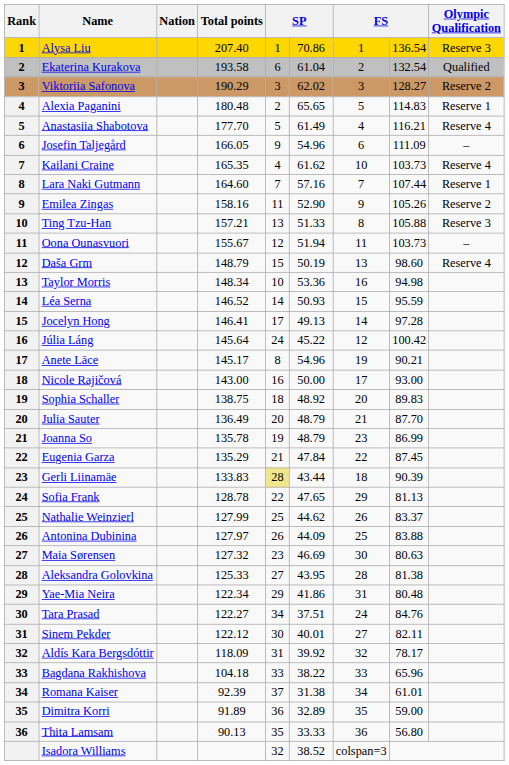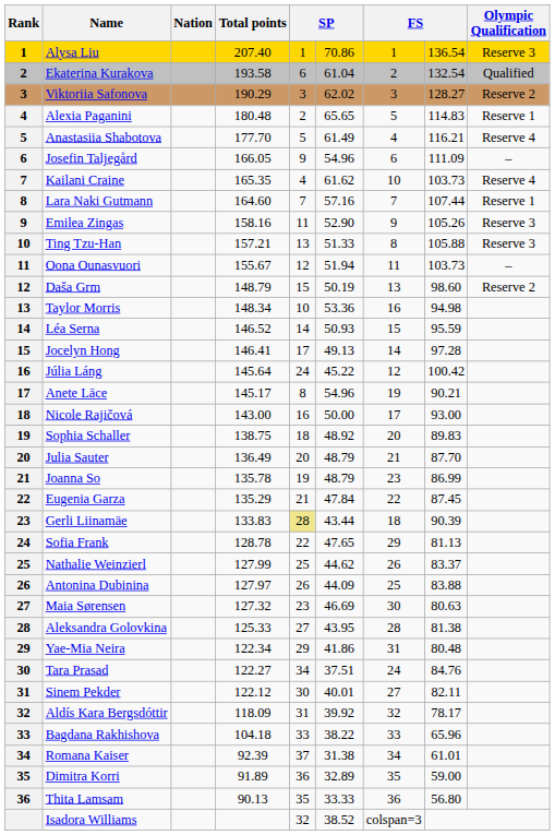Emilea Zingas | Olympic Qualification: Reserve 2 -> Reserve 3
Daša Grm | Olympic Qualification: Reserve 4 -> Reserve 2
